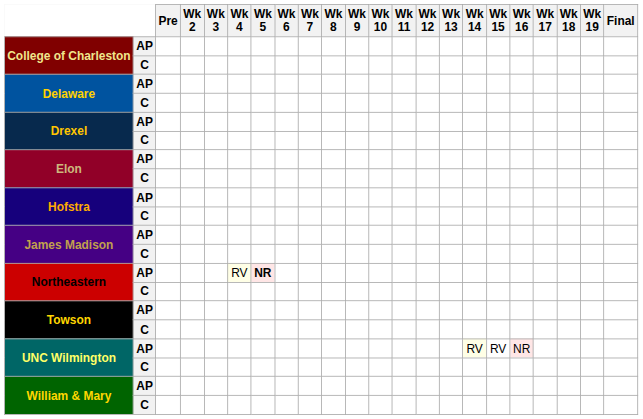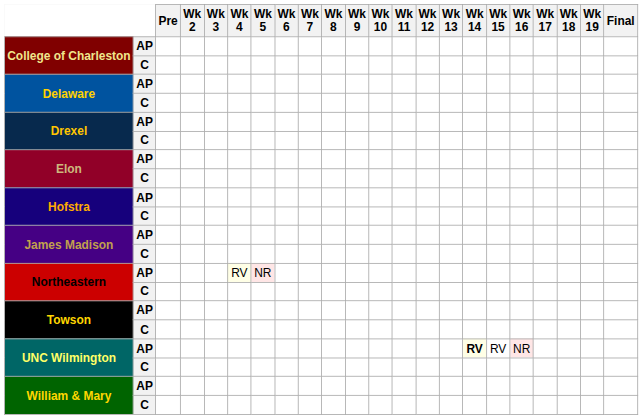Northeastern / AP | Wk 5: bold -> normal
UNC Wilmington / AP | Wk 14: normal -> bold
